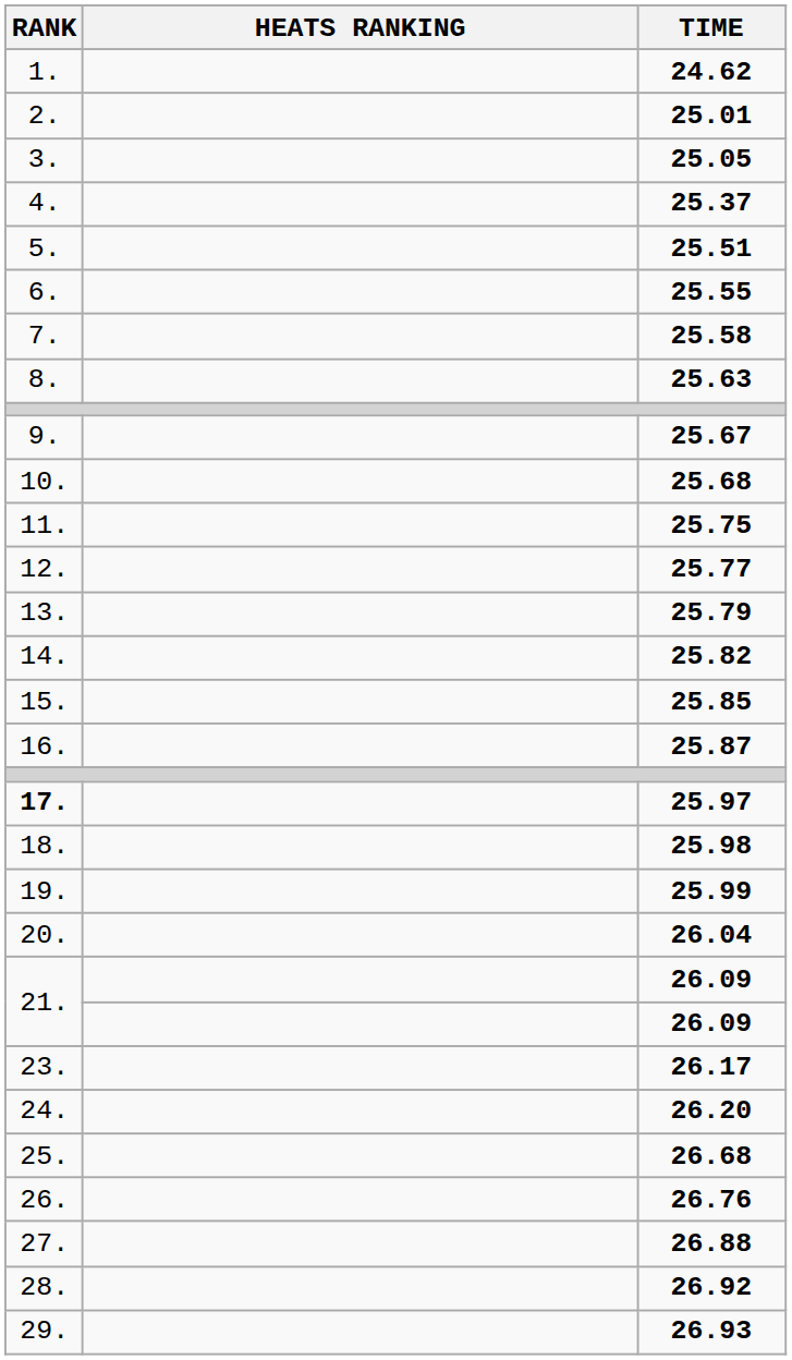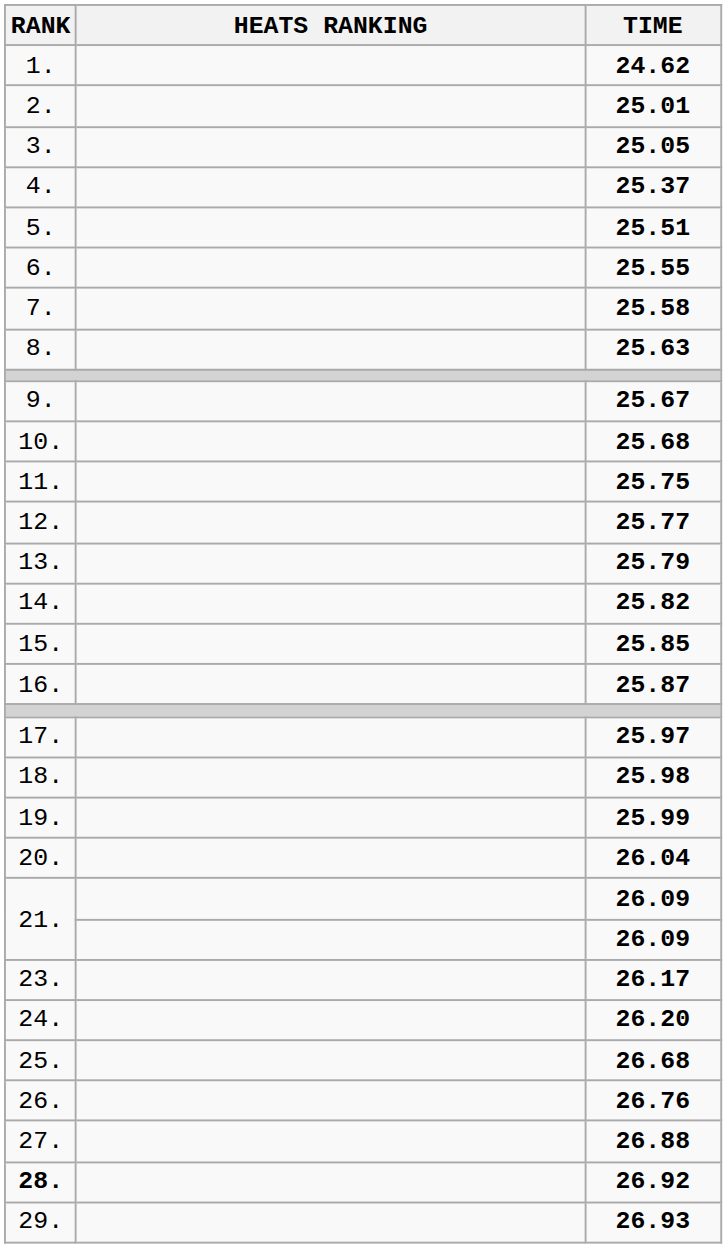17. | RANK: bold -> normal
28. | RANK: normal -> bold
